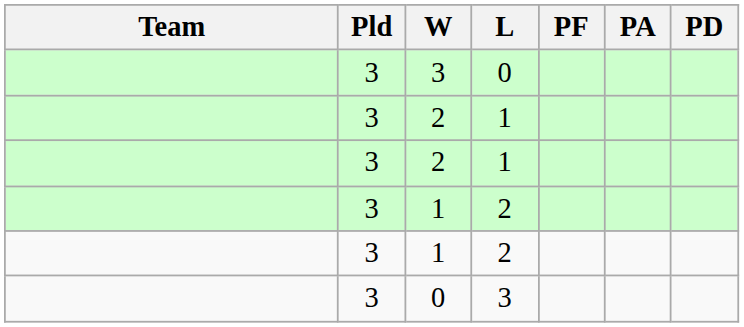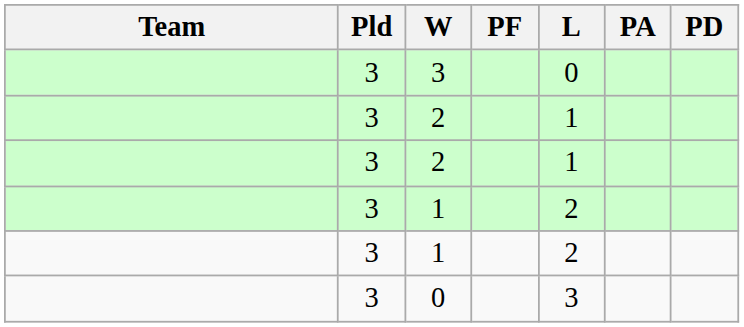columns swapped: L <-> PF
